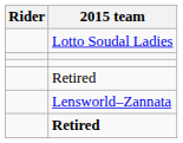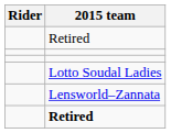row 2 | 2015 team: Lotto Soudal Ladies -> Retired
row 5 | 2015 team: Retired -> Lotto Soudal Ladies
